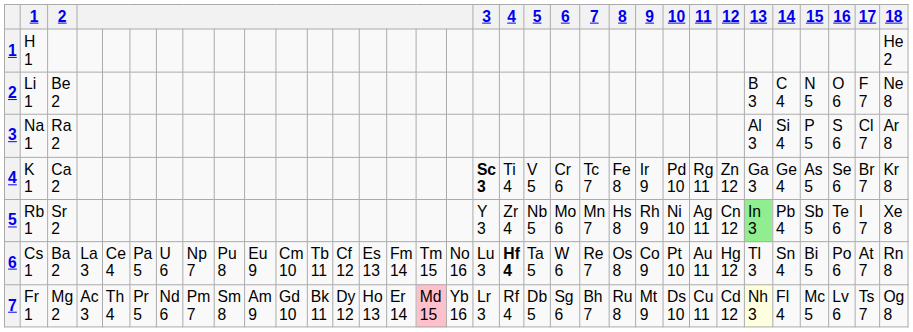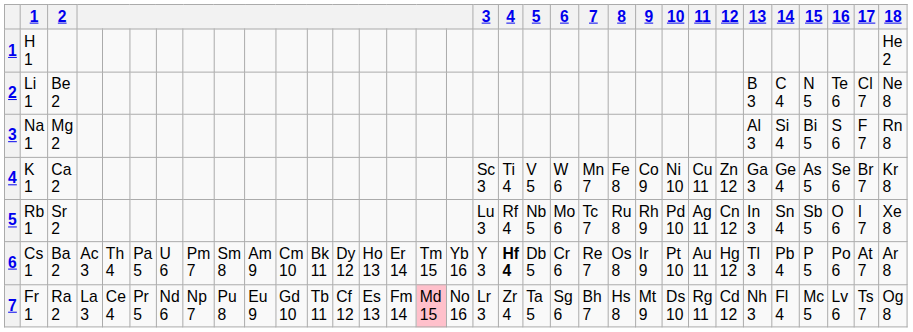Li 1 | 16: O 6 -> Te 6
Li 1 | 17: F 7 -> Cl 7
Na 1 | 2: Ra 2 -> Mg 2
Na 1 | 15: P 5 -> Bi 5
Na 1 | 17: Cl 7 -> F 7
Na 1 | 18: Ar 8 -> Rn 8
K 1 | 3: bold -> normal
K 1 | 6: Cr 6 -> W 6
K 1 | 7: Tc 7 -> Mn 7
K 1 | 9: Ir 9 -> Co 9
K 1 | 10: Pd 10 -> Ni 10
K 1 | 11: Rg 11 -> Cu 11
Rb 1 | 3: Y 3 -> Lu 3
Rb 1 | 4: Zr 4 -> Rf 4
Rb 1 | 7: Mn 7 -> Tc 7
Rb 1 | 8: Hs 8 -> Ru 8
Rb 1 | 10: Ni 10 -> Pd 10
Rb 1 | 13: lightgreen background -> no background
Rb 1 | 14: Pb 4 -> Sn 4
Rb 1 | 16: Te 6 -> O 6
Cs 1 | column 4: La 3 -> Ac 3
Cs 1 | column 5: Ce 4 -> Th 4
Cs 1 | column 8: Np 7 -> Pm 7
Cs 1 | column 9: Pu 8 -> Sm 8
Cs 1 | column 10: Eu 9 -> Am 9
Cs 1 | column 12: Tb 11 -> Bk 11
Cs 1 | column 13: Cf 12 -> Dy 12
Cs 1 | column 14: Es 13 -> Ho 13
Cs 1 | column 15: Fm 14 -> Er 14
Cs 1 | column 17: No 16 -> Yb 16
Cs 1 | 3: Lu 3 -> Y 3
Cs 1 | 5: Ta 5 -> Db 5
Cs 1 | 6: W 6 -> Cr 6
Cs 1 | 9: Co 9 -> Ir 9
Cs 1 | 14: Sn 4 -> Pb 4
Cs 1 | 15: Bi 5 -> P 5
Cs 1 | 18: Rn 8 -> Ar 8
Fr 1 | 2: Mg 2 -> Ra 2
Fr 1 | column 4: Ac 3 -> La 3
Fr 1 | column 5: Th 4 -> Ce 4
Fr 1 | column 8: Pm 7 -> Np 7
Fr 1 | column 9: Sm 8 -> Pu 8
Fr 1 | column 10: Am 9 -> Eu 9
Fr 1 | column 12: Bk 11 -> Tb 11
Fr 1 | column 13: Dy 12 -> Cf 12
Fr 1 | column 14: Ho 13 -> Es 13
Fr 1 | column 15: Er 14 -> Fm 14
Fr 1 | column 17: Yb 16 -> No 16
Fr 1 | 4: Rf 4 -> Zr 4
Fr 1 | 5: Db 5 -> Ta 5
Fr 1 | 8: Ru 8 -> Hs 8
Fr 1 | 11: Cu 11 -> Rg 11
Fr 1 | 13: lightyellow background -> no background
